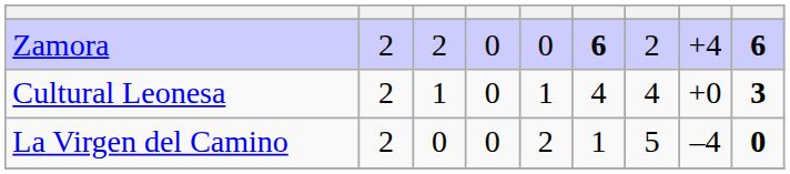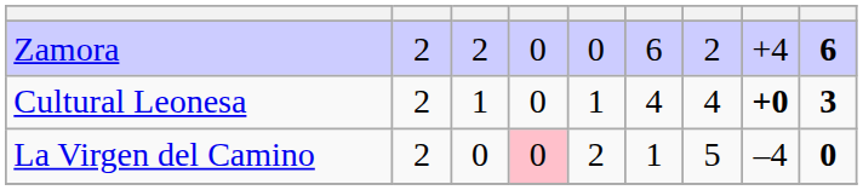Zamora | column 6: bold -> normal
Cultural Leonesa | column 8: normal -> bold
La Virgen del Camino | column 4: no background -> pink background
